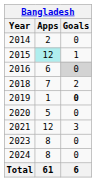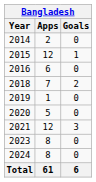2015 | Apps: paleturquoise background -> no background
2016 | Goals: lightgrey background -> no background
2019 | Goals: bold -> normal
